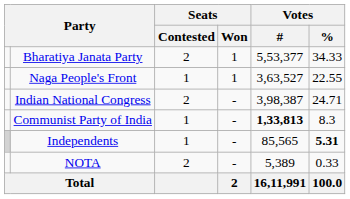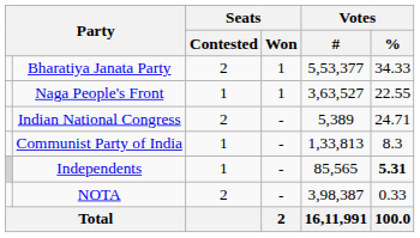Indian National Congress | Votes / #: 3,98,387 -> 5,389
Communist Party of India | Votes / #: bold -> normal
NOTA | Votes / #: 5,389 -> 3,98,387
